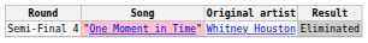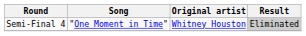Semi-Final 4 | Song: pink background -> no background
